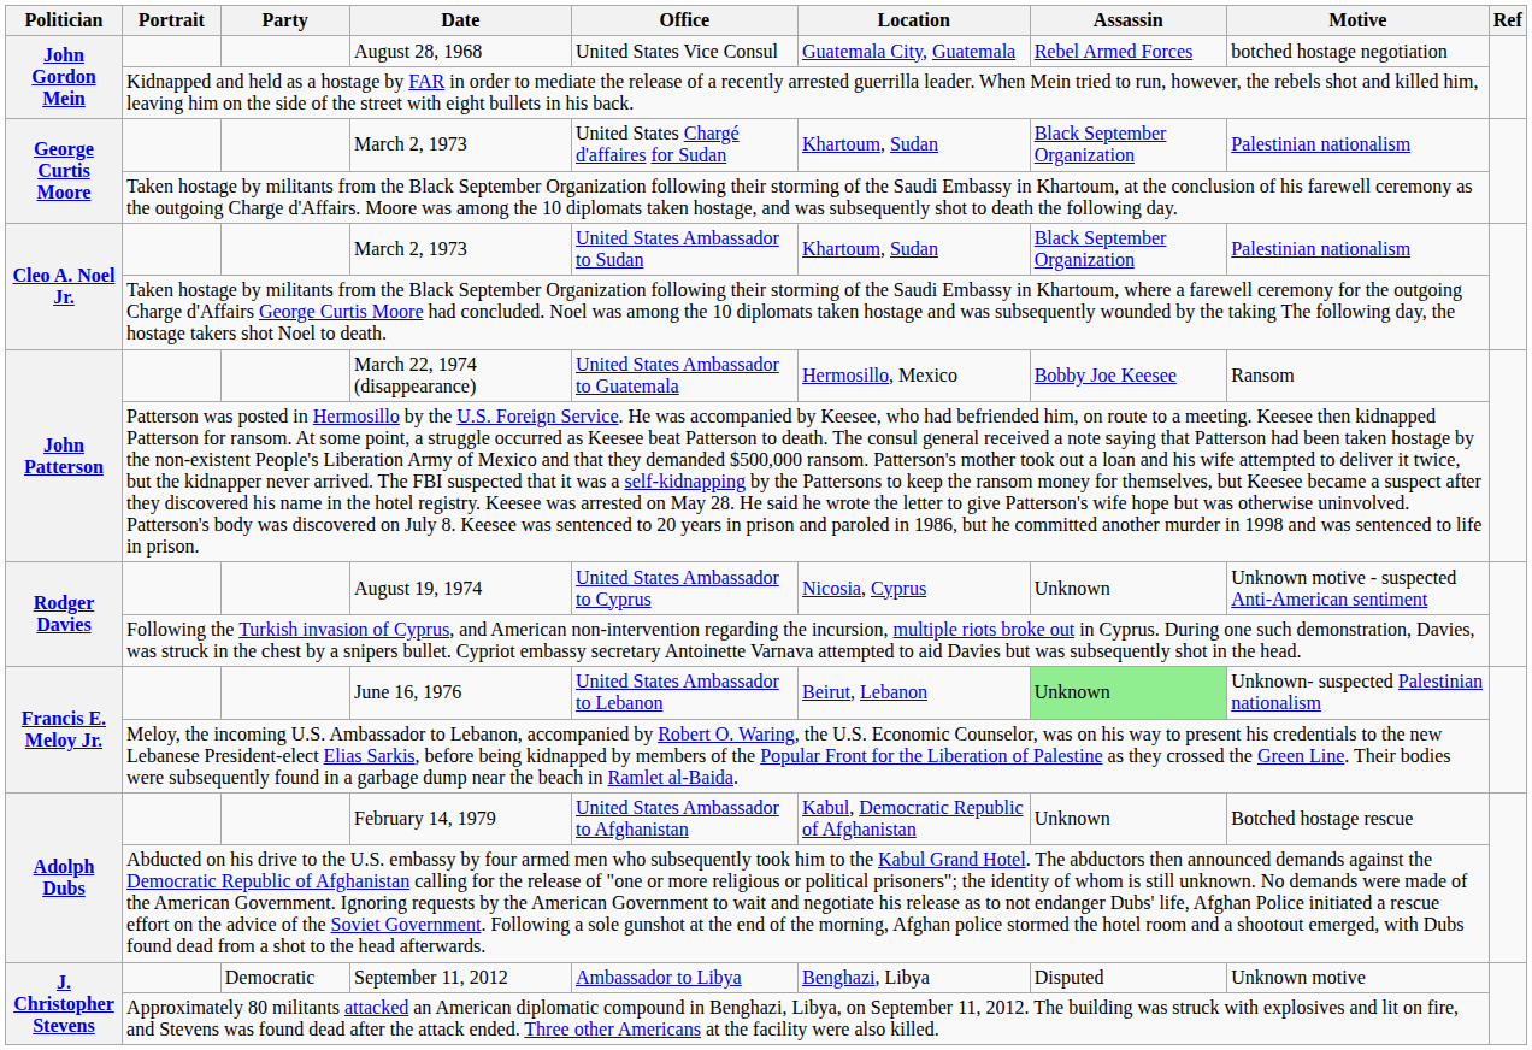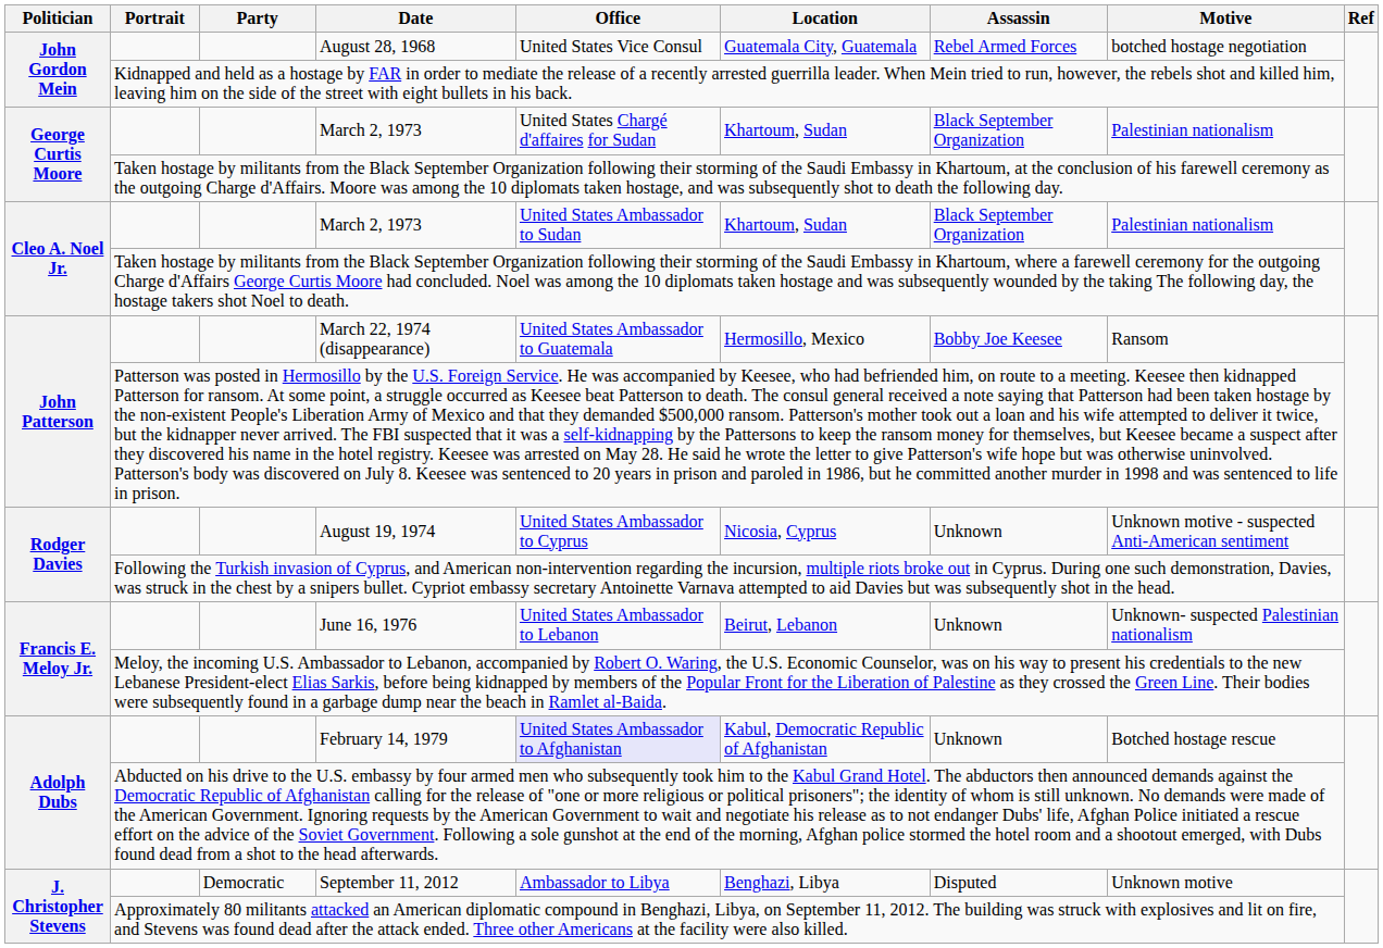June 16, 1976 | Assassin: lightgreen background -> no background
February 14, 1979 | Office: no background -> lavender background
